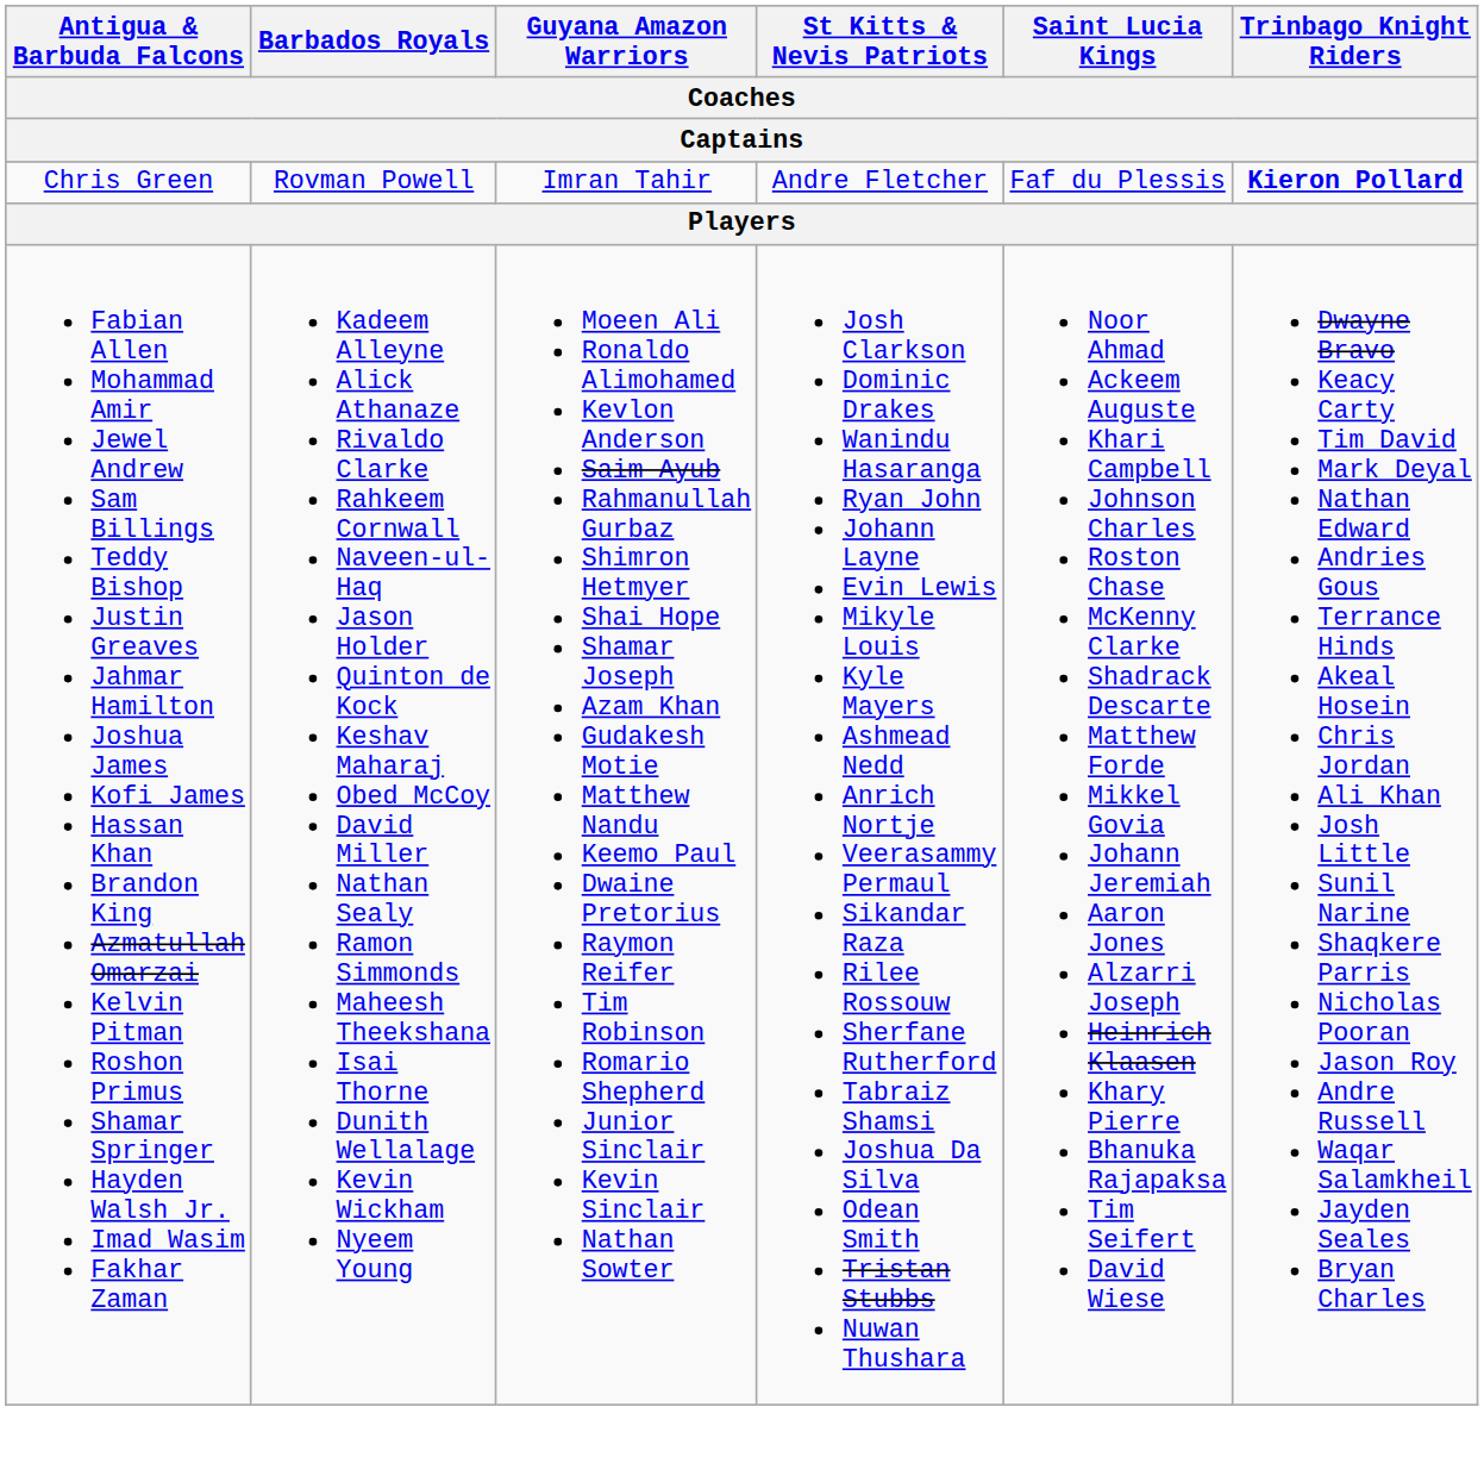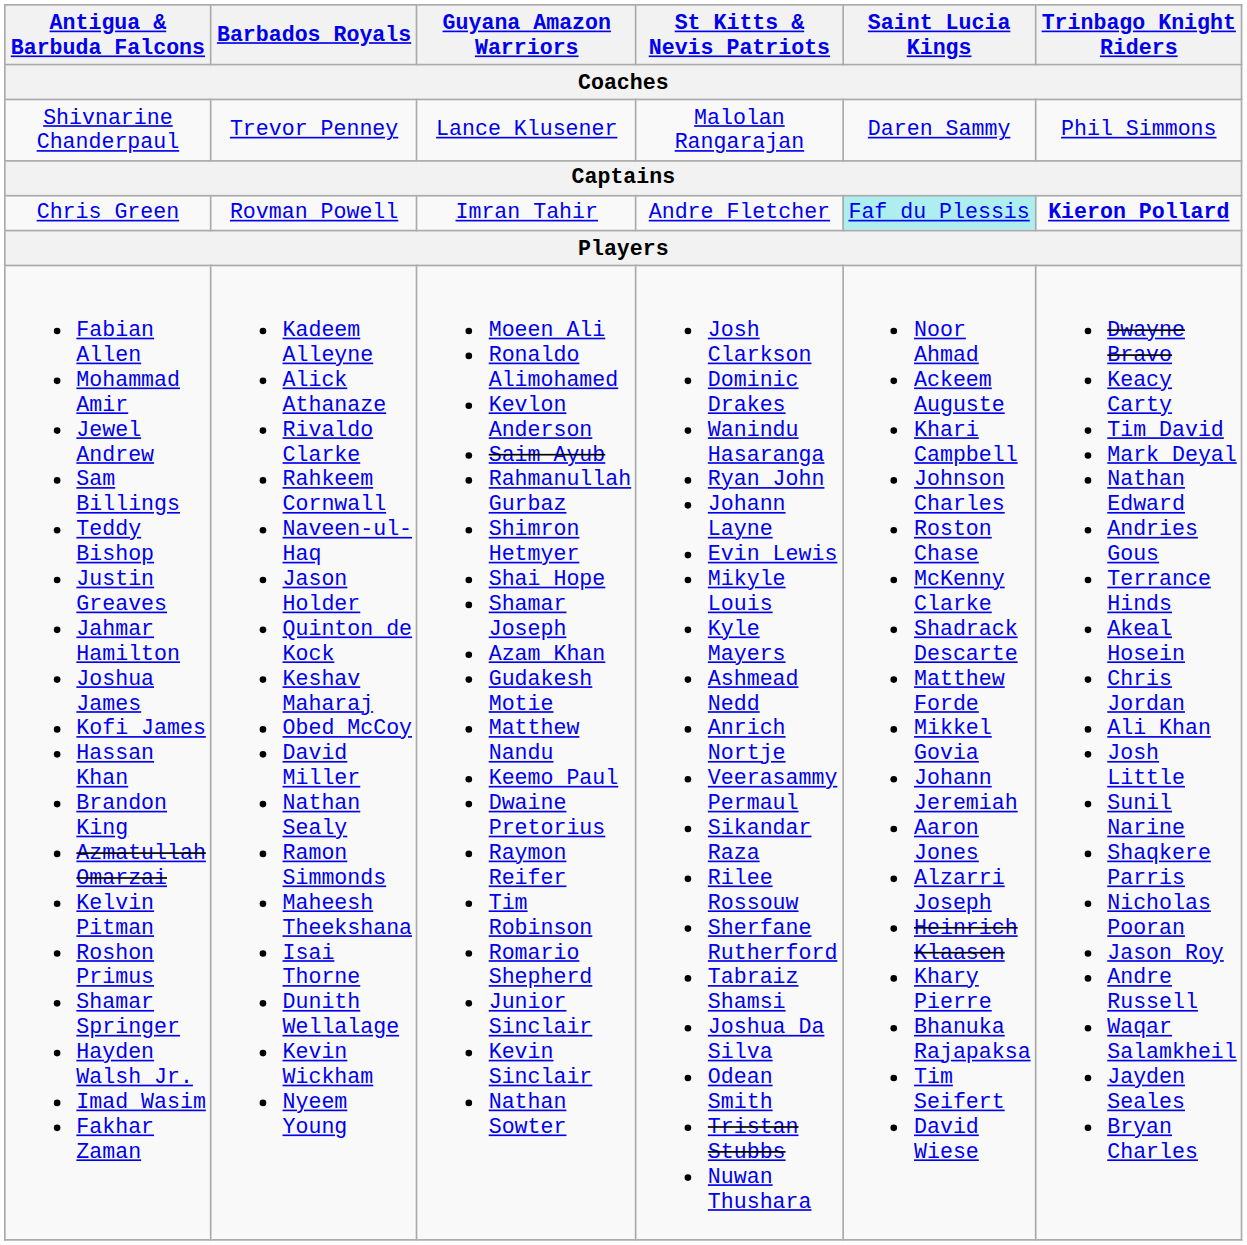+ row: Shivnarine Chanderpaul | Trevor Penney | Lance Klusener | Malolan Rangarajan | Daren Sammy | Phil Simmons
Chris Green | Saint Lucia Kings: no background -> paleturquoise background
